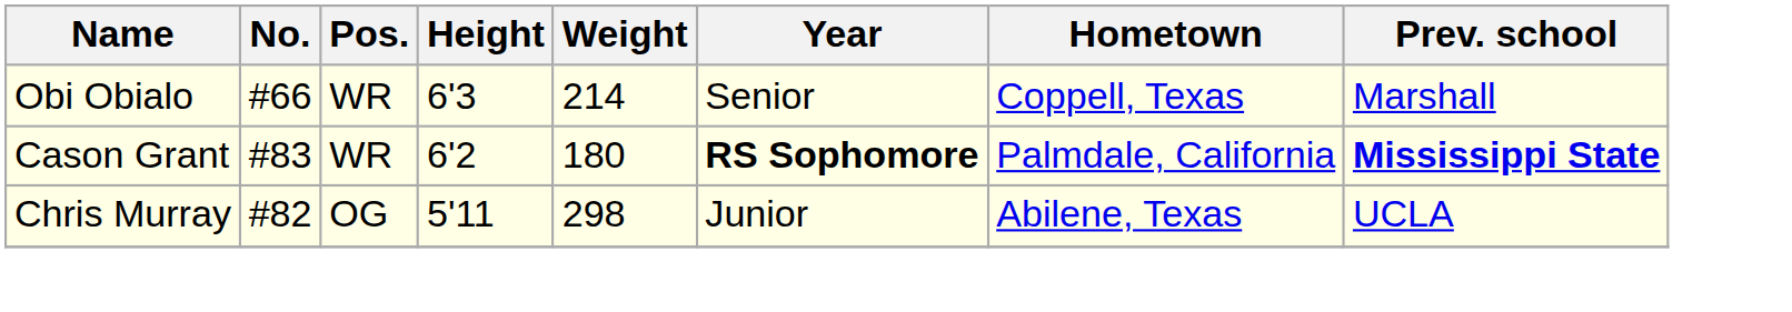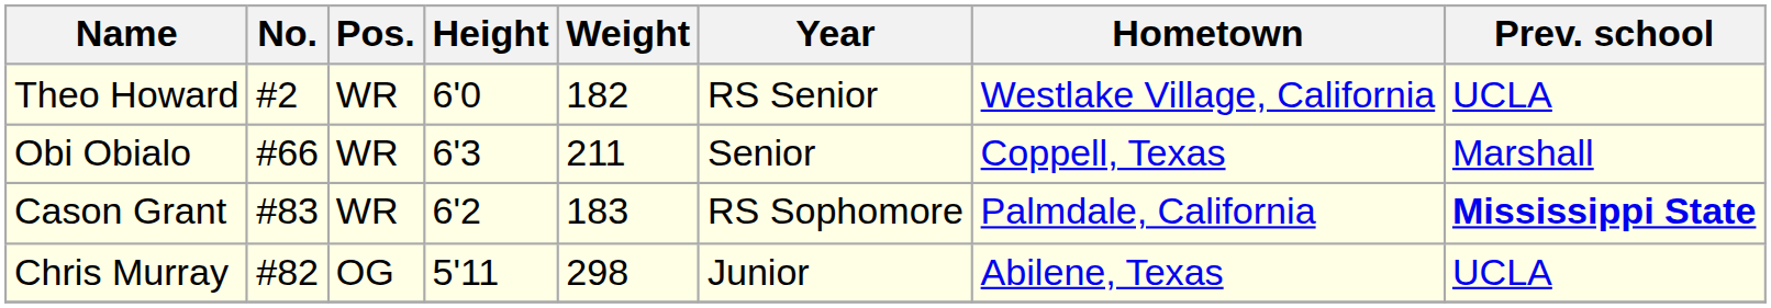+ row: Theo Howard | #2 | WR | 6'0 | 182 | RS Senior | Westlake Village, California | UCLA
Obi Obialo | Weight: 214 -> 211
Cason Grant | Weight: 180 -> 183
Cason Grant | Year: bold -> normal
